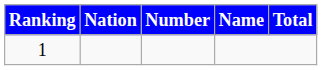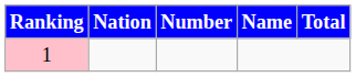1 | Ranking: no background -> pink background
